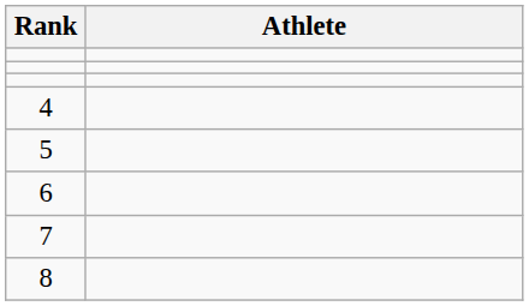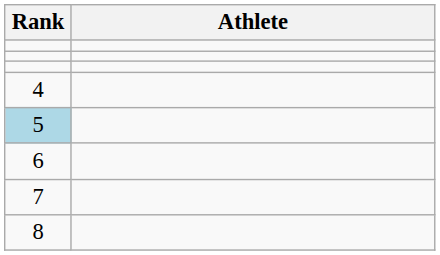row 6 | Rank: no background -> lightblue background
